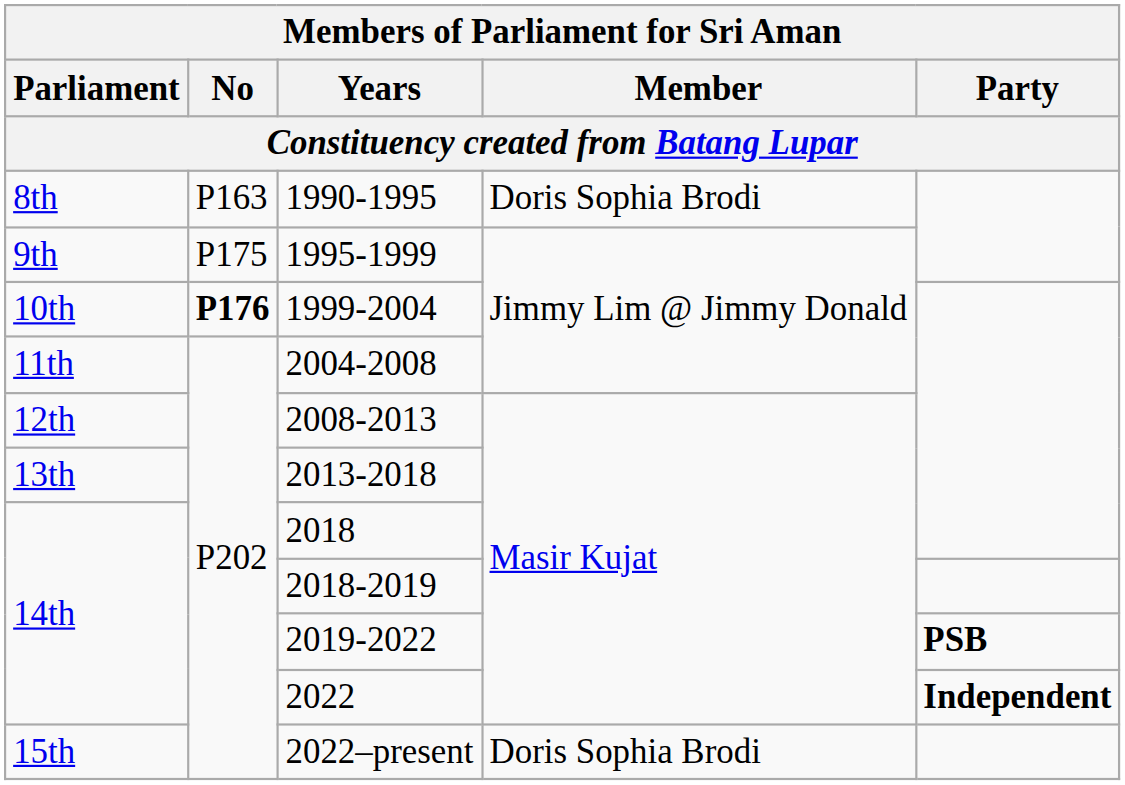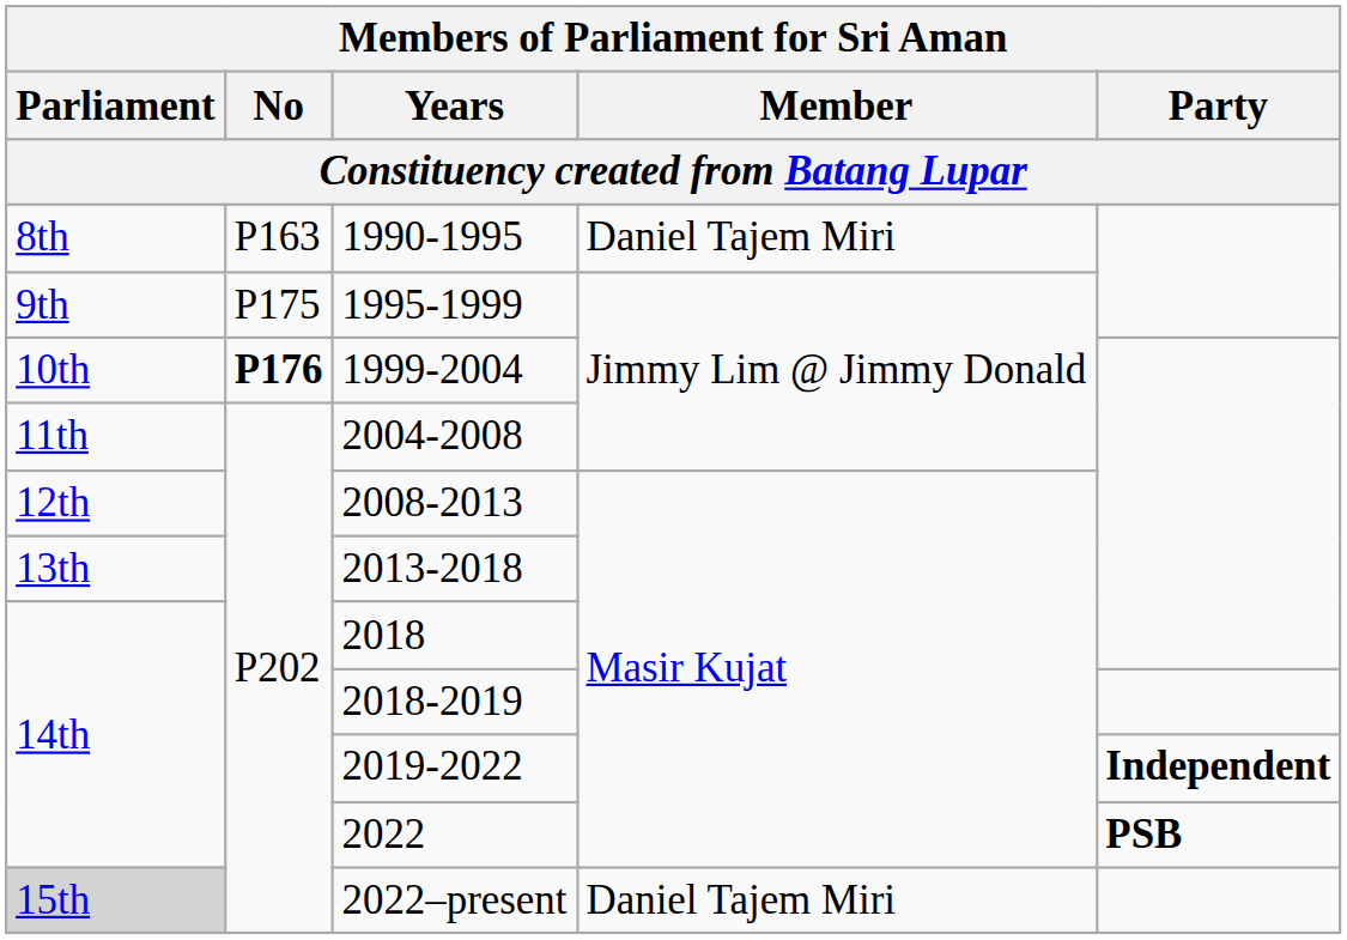1990-1995 | Member: Doris Sophia Brodi -> Daniel Tajem Miri
2019-2022 | Party: PSB -> Independent
2022 | Party: Independent -> PSB
2022–present | Parliament: no background -> lightgrey background
2022–present | Member: Doris Sophia Brodi -> Daniel Tajem Miri
